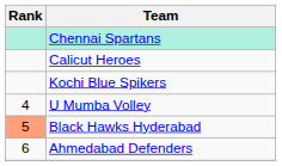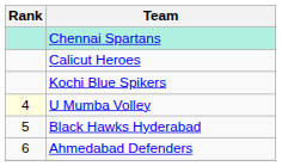U Mumba Volley | Rank: no background -> lightyellow background
Black Hawks Hyderabad | Rank: lightsalmon background -> no background
